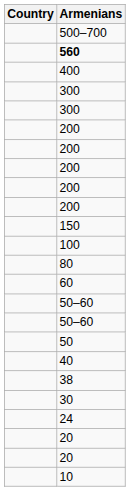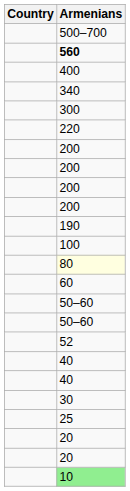row 5 | Armenians: 300 -> 340
row 7 | Armenians: 200 -> 220
row 12 | Armenians: 150 -> 190
row 14 | Armenians: no background -> lightyellow background
row 18 | Armenians: 50 -> 52
row 20 | Armenians: 38 -> 40
row 22 | Armenians: 24 -> 25
row 25 | Armenians: no background -> lightgreen background
